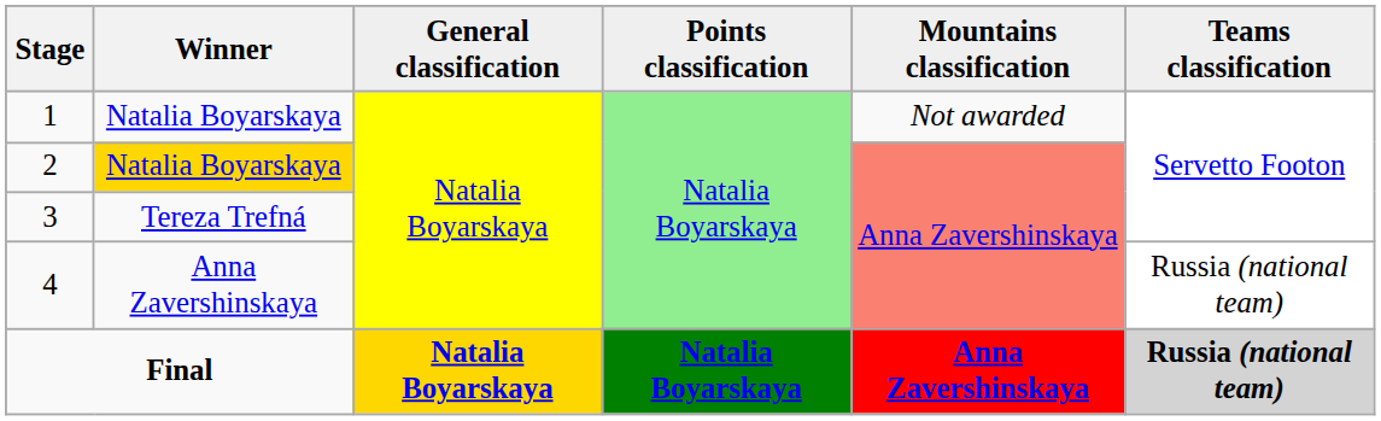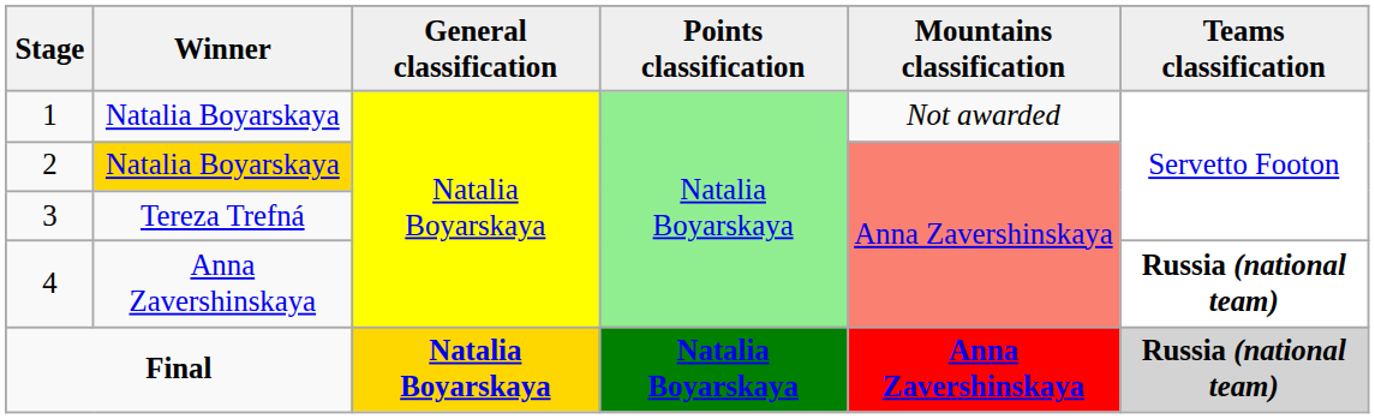4 | Teams classification: normal -> bold
